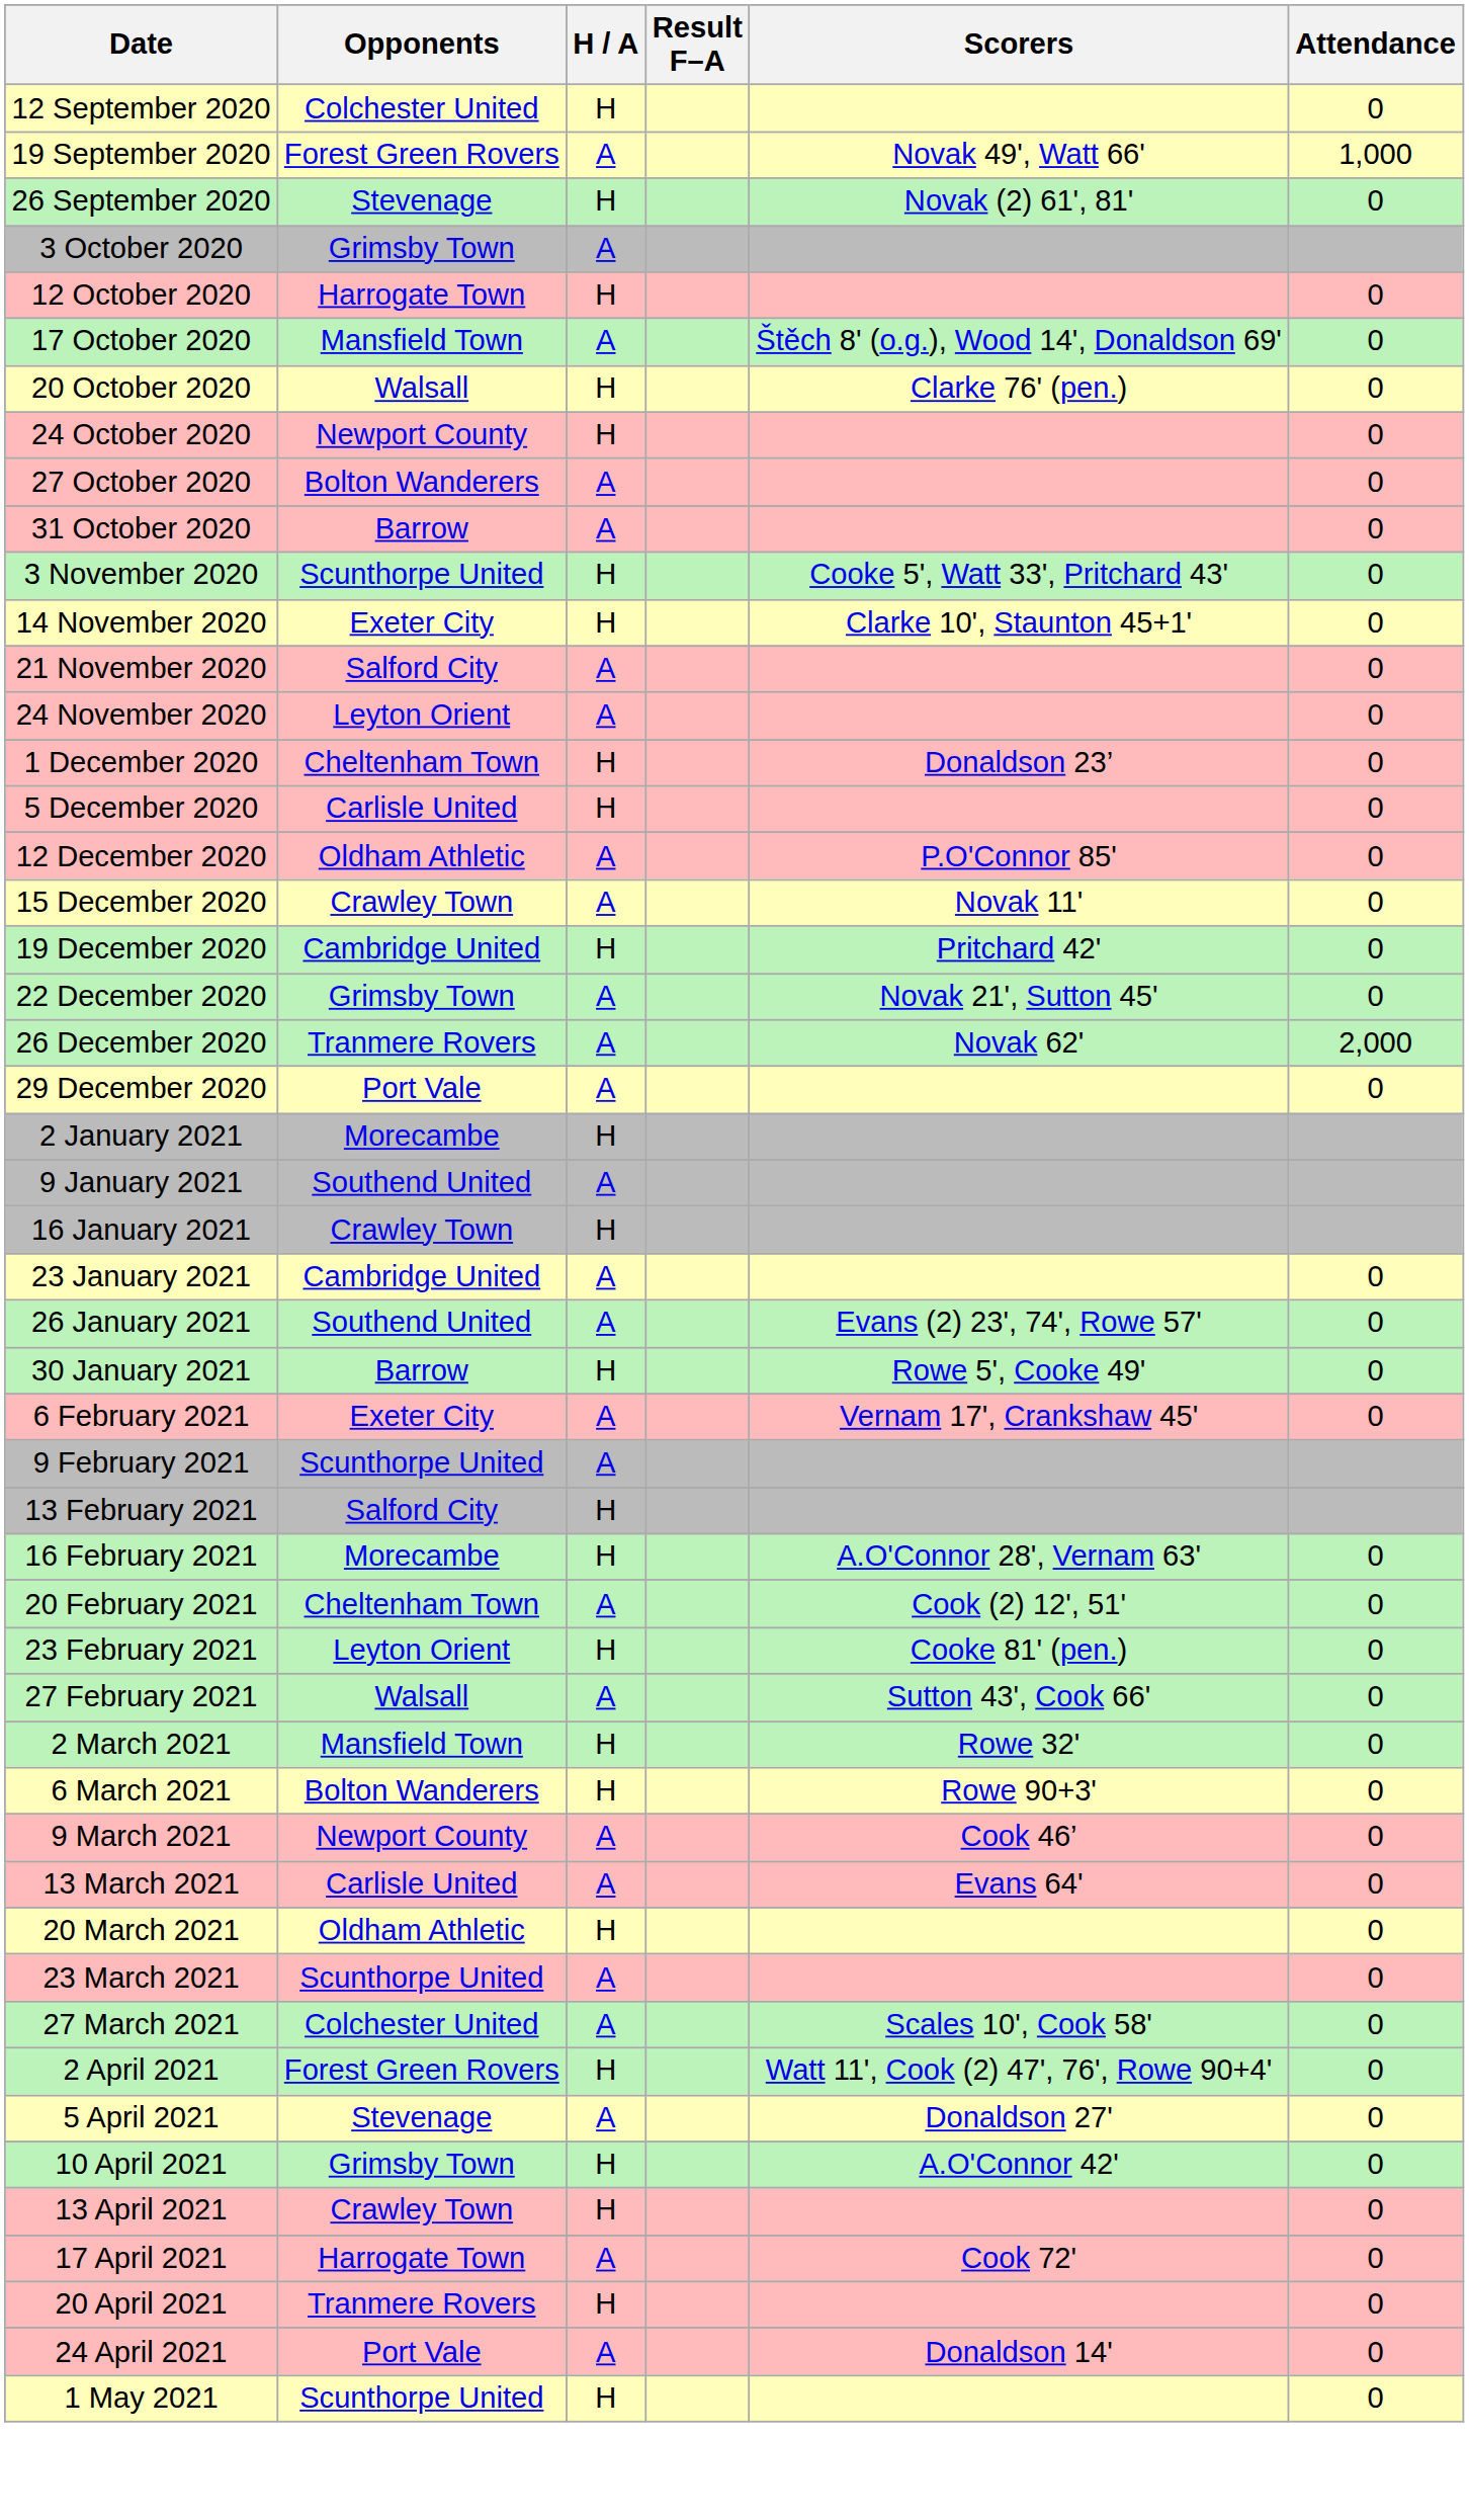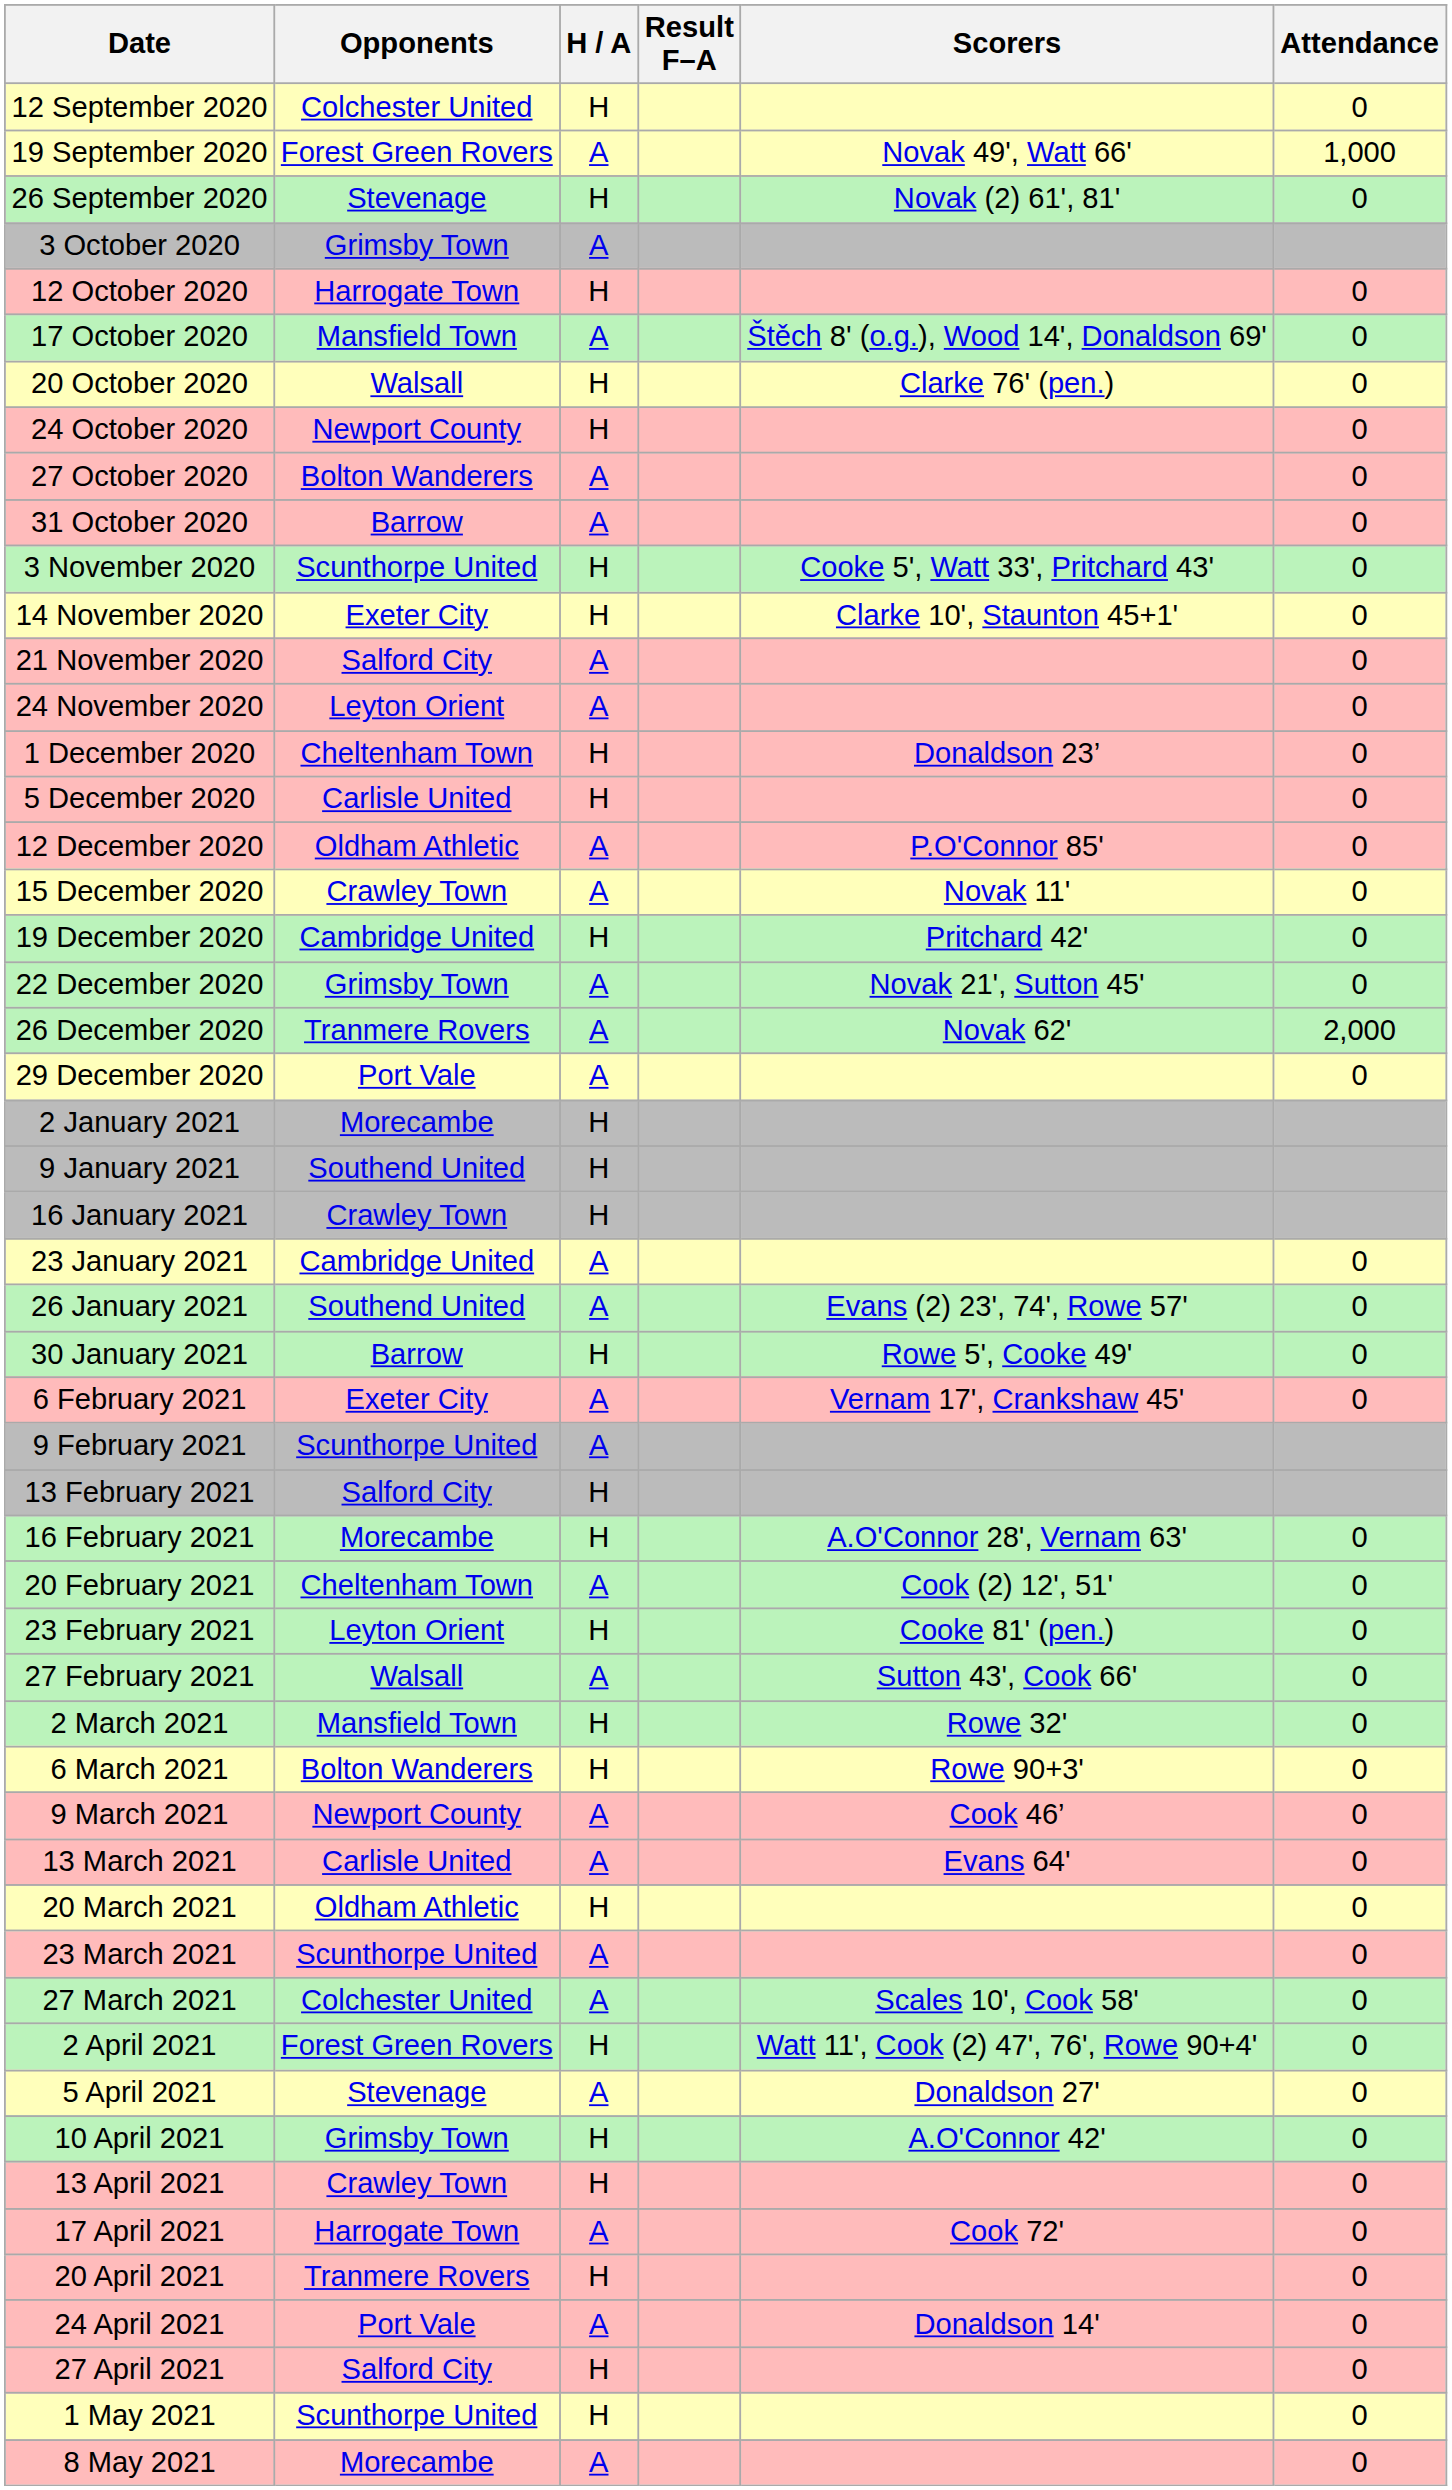9 January 2021 | H / A: A -> H
+ row: 27 April 2021 | Salford City | H | 0
+ row: 8 May 2021 | Morecambe | A | 0
